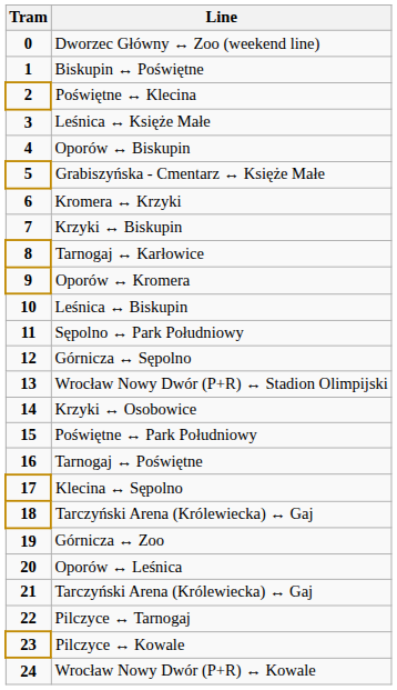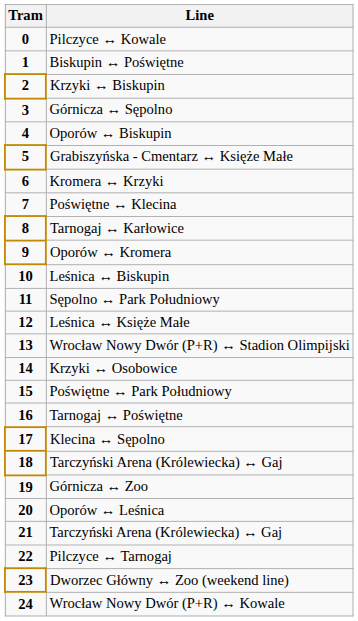row 2 | Line: Dworzec Główny ↔ Zoo (weekend line) -> Pilczyce ↔ Kowale
row 4 | Line: Poświętne ↔ Klecina -> Krzyki ↔ Biskupin
row 5 | Line: Leśnica ↔ Księże Małe -> Górnicza ↔ Sępolno
row 9 | Line: Krzyki ↔ Biskupin -> Poświętne ↔ Klecina
row 14 | Line: Górnicza ↔ Sępolno -> Leśnica ↔ Księże Małe
row 25 | Line: Pilczyce ↔ Kowale -> Dworzec Główny ↔ Zoo (weekend line)
